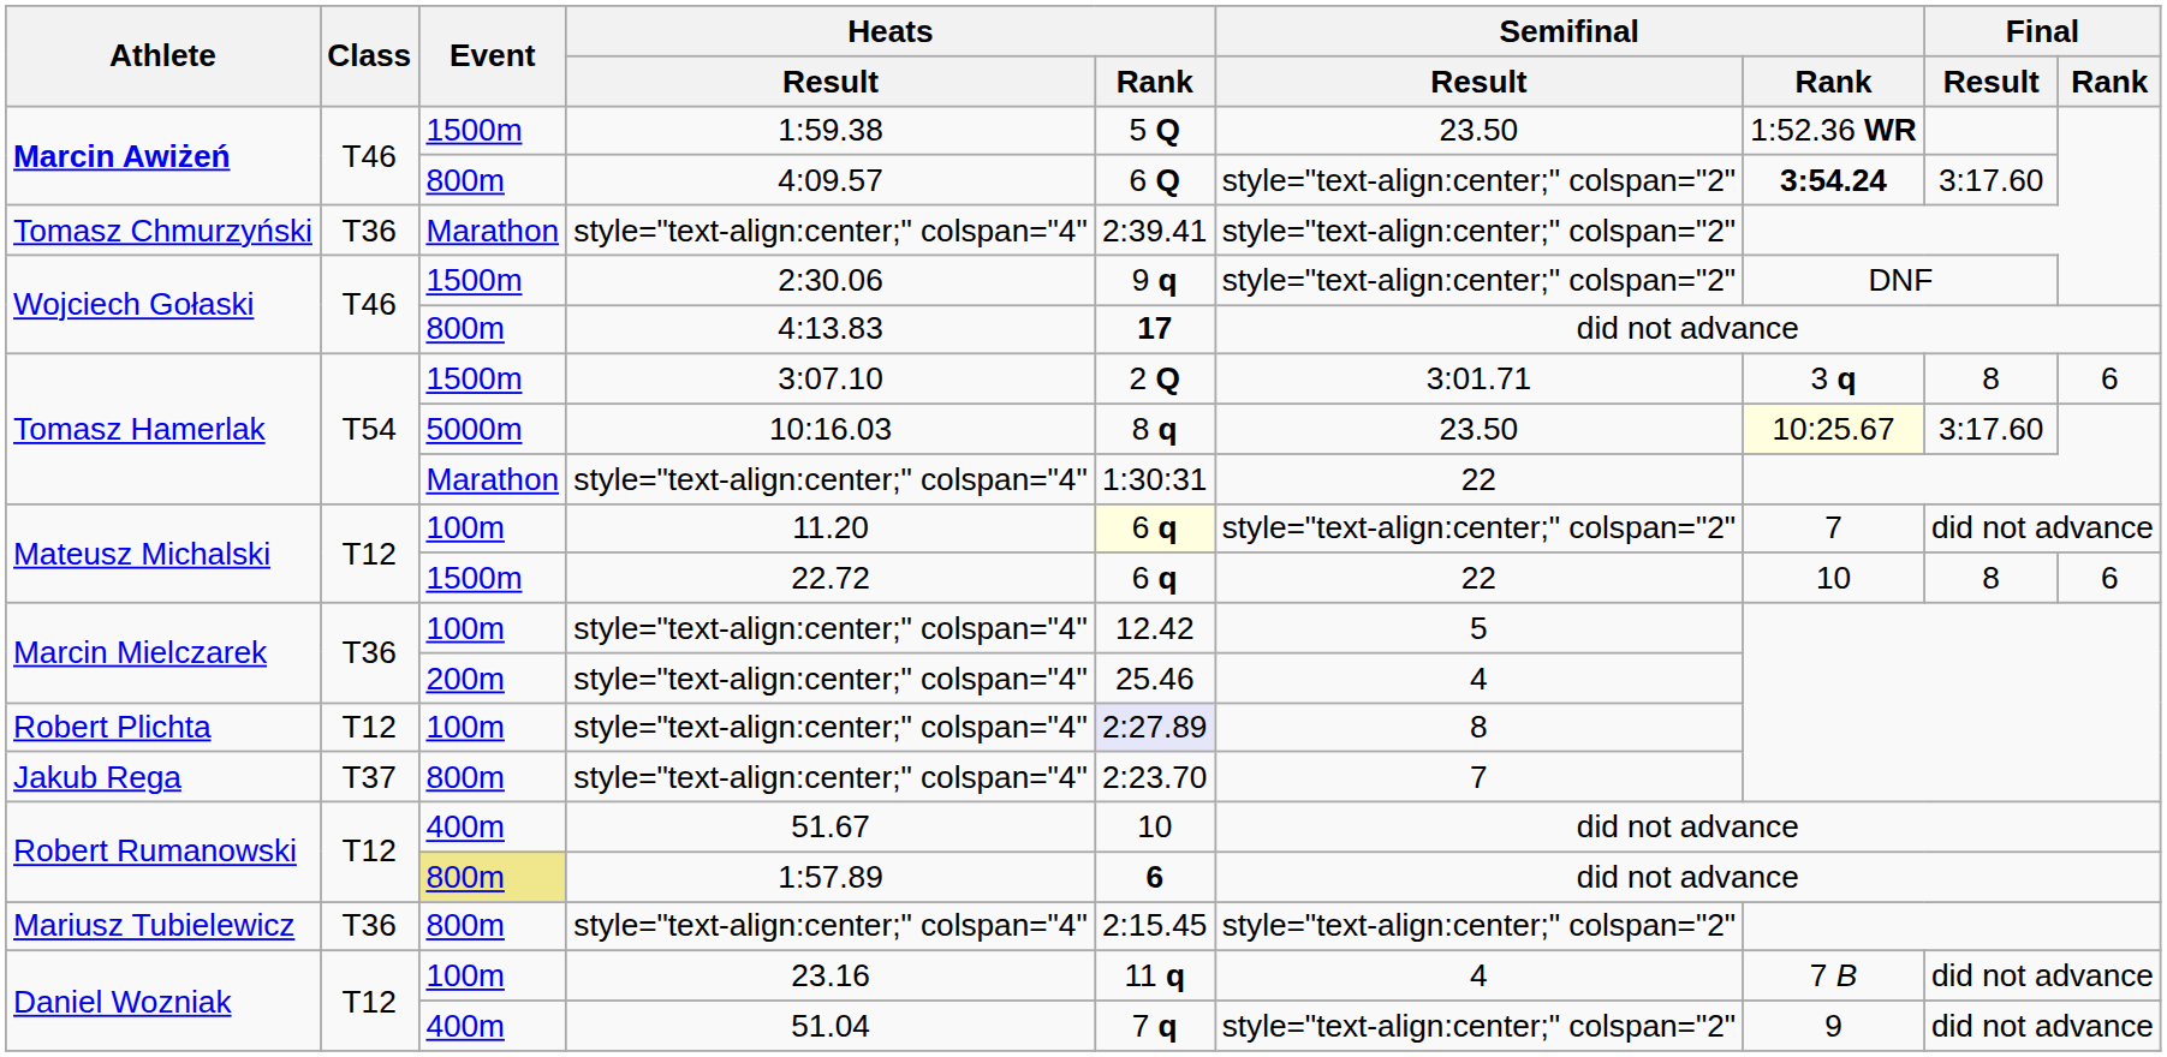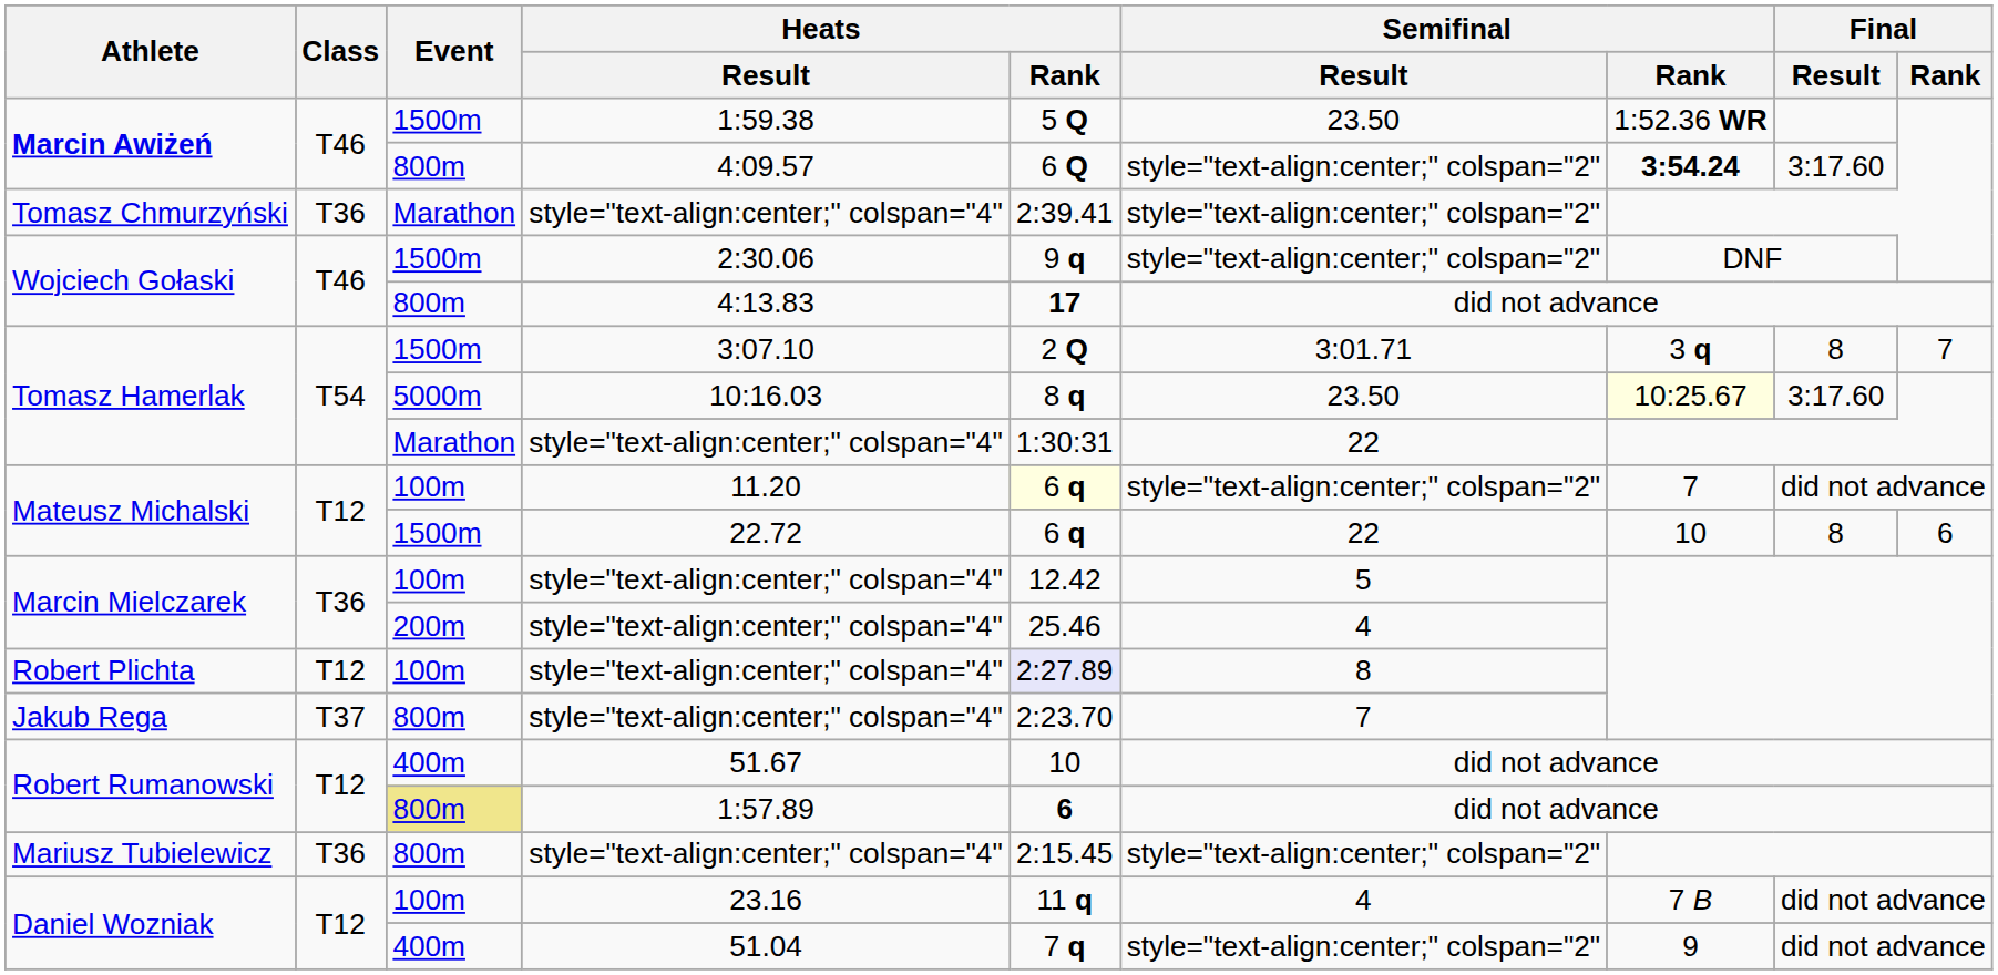3:07.10 | Final / Rank: 6 -> 7
